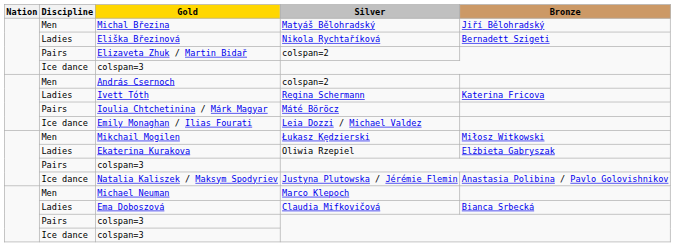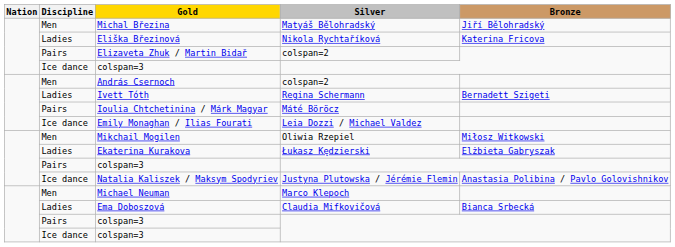Eliška Březinová | Bronze: Bernadett Szigeti -> Katerina Fricova
Ivett Tóth | Bronze: Katerina Fricova -> Bernadett Szigeti
Mikchail Mogilen | Silver: Łukasz Kędzierski -> Oliwia Rzepiel
Ekaterina Kurakova | Silver: Oliwia Rzepiel -> Łukasz Kędzierski
